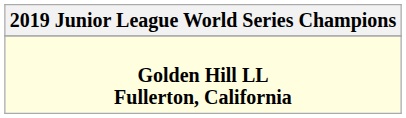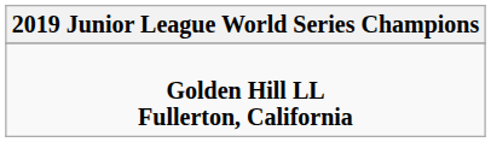row 2 | column 1: lightyellow background -> no background
